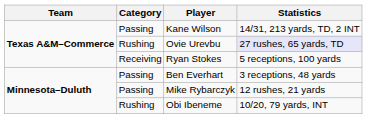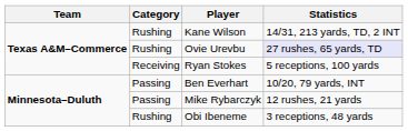Kane Wilson | Category: Passing -> Rushing
Ben Everhart | Statistics: 3 receptions, 48 yards -> 10/20, 79 yards, INT
Obi Ibeneme | Statistics: 10/20, 79 yards, INT -> 3 receptions, 48 yards
